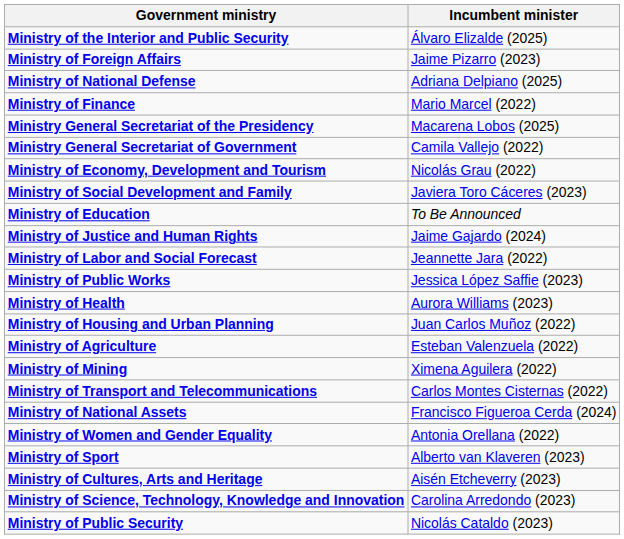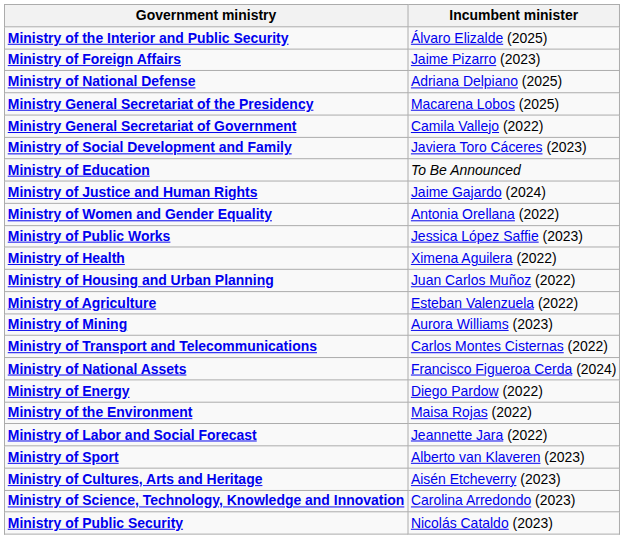- row: Ministry of Finance | Mario Marcel (2022)
- row: Ministry of Economy, Development and Tourism | Nicolás Grau (2022)
rows swapped: Ministry of Labor and Social Forecast <-> Ministry of Women and Gender Equality
Ministry of Health | Incumbent minister: Aurora Williams (2023) -> Ximena Aguilera (2022)
Ministry of Mining | Incumbent minister: Ximena Aguilera (2022) -> Aurora Williams (2023)
+ row: Ministry of Energy | Diego Pardow (2022)
+ row: Ministry of the Environment | Maisa Rojas (2022)
